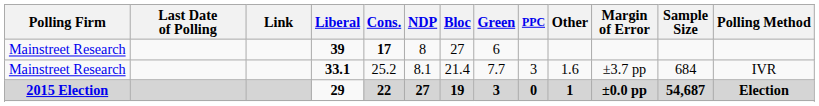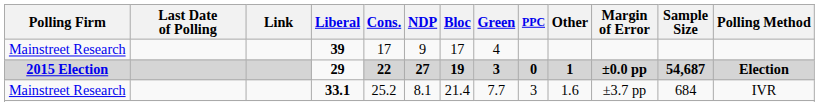39 | Cons.: bold -> normal
39 | NDP: 8 -> 9
39 | Bloc: 27 -> 17
39 | Green: 6 -> 4
rows swapped: 33.1 <-> 29
